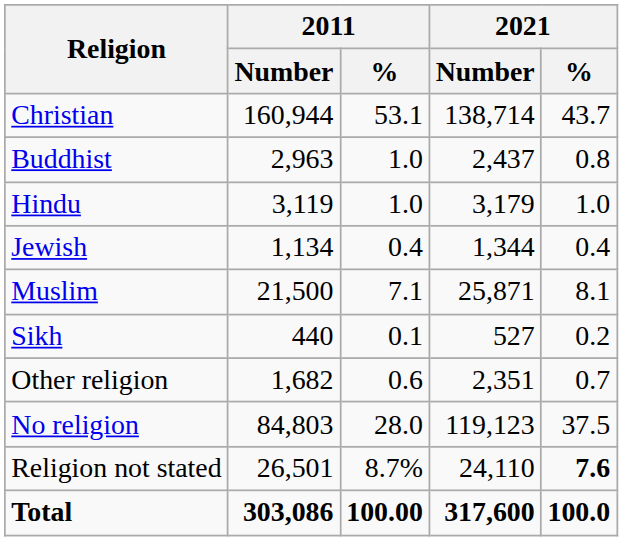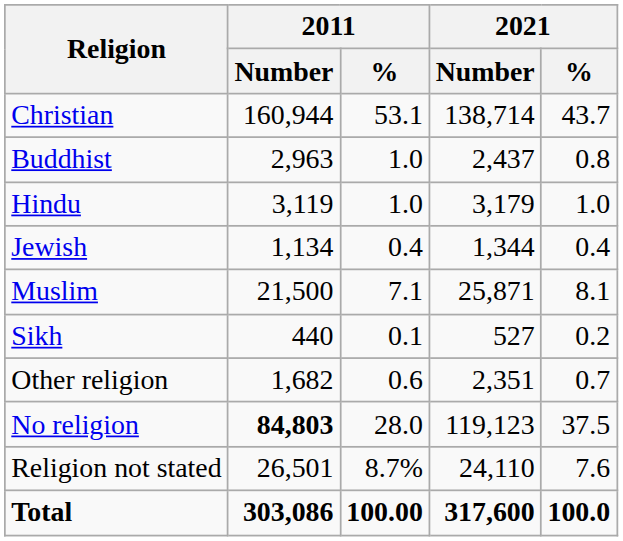No religion | 2011 / Number: normal -> bold
Religion not stated | 2021 / %: bold -> normal
